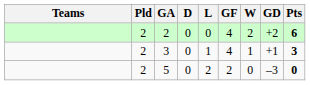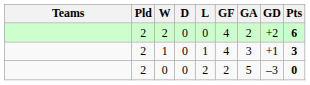columns swapped: W <-> GA
